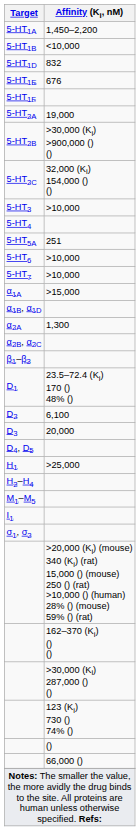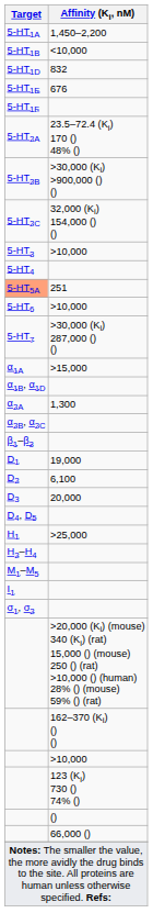row 7 | Affinity (Ki, nM): 19,000 -> 23.5–72.4 (Ki) 170 () 48% ()
row 12 | Target: no background -> lightsalmon background
row 14 | Affinity (Ki, nM): >10,000 -> >30,000 (Ki) 287,000 () ()
row 20 | Affinity (Ki, nM): 23.5–72.4 (Ki) 170 () 48% () -> 19,000
row 31 | Affinity (Ki, nM): >30,000 (Ki) 287,000 () () -> >10,000
